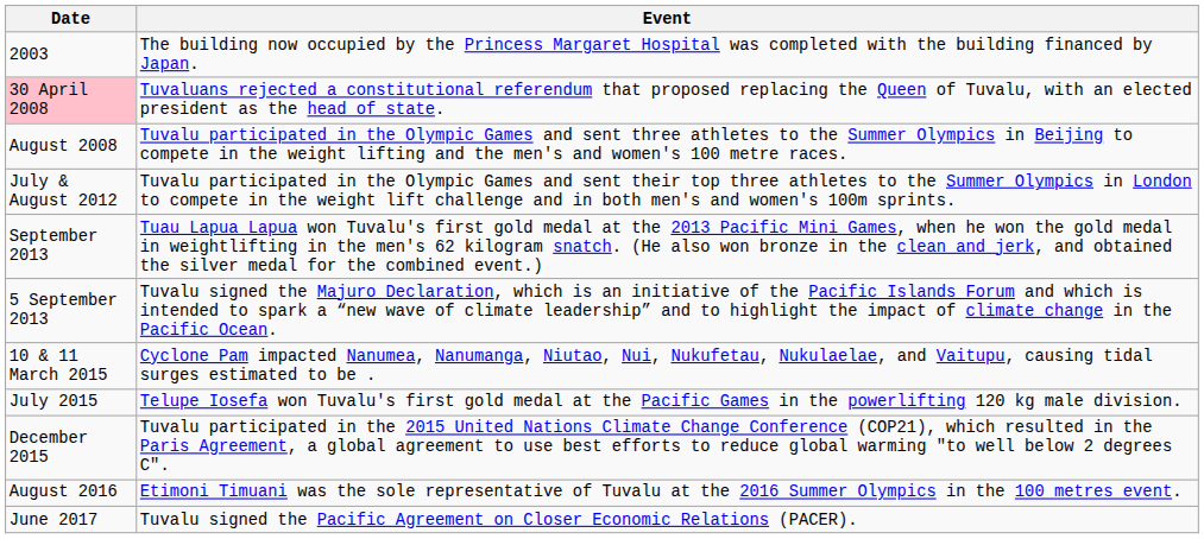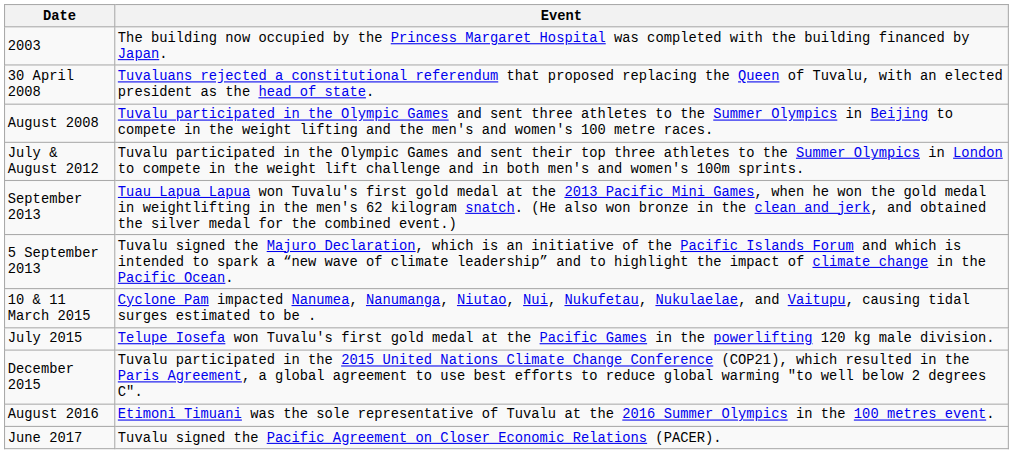30 April 2008 | Date: pink background -> no background
